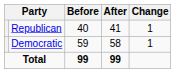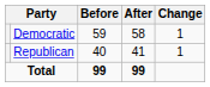rows swapped: Democratic <-> Republican
